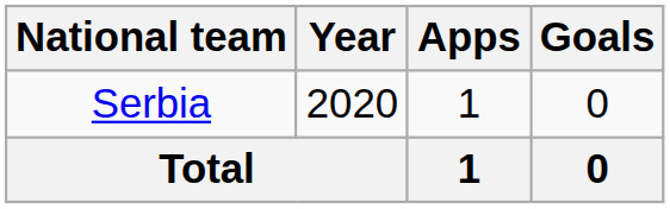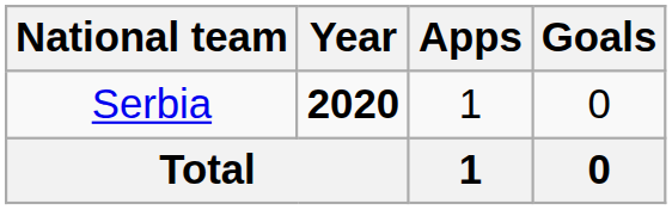Serbia | Year: normal -> bold
